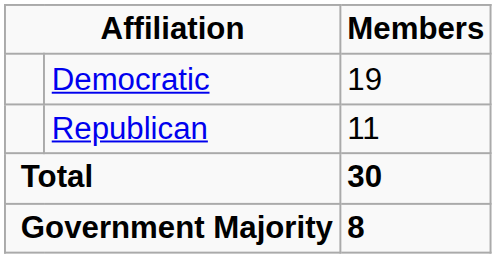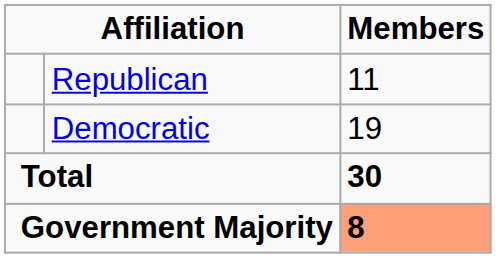rows swapped: Democratic <-> Republican
Government Majority | Members: no background -> lightsalmon background
